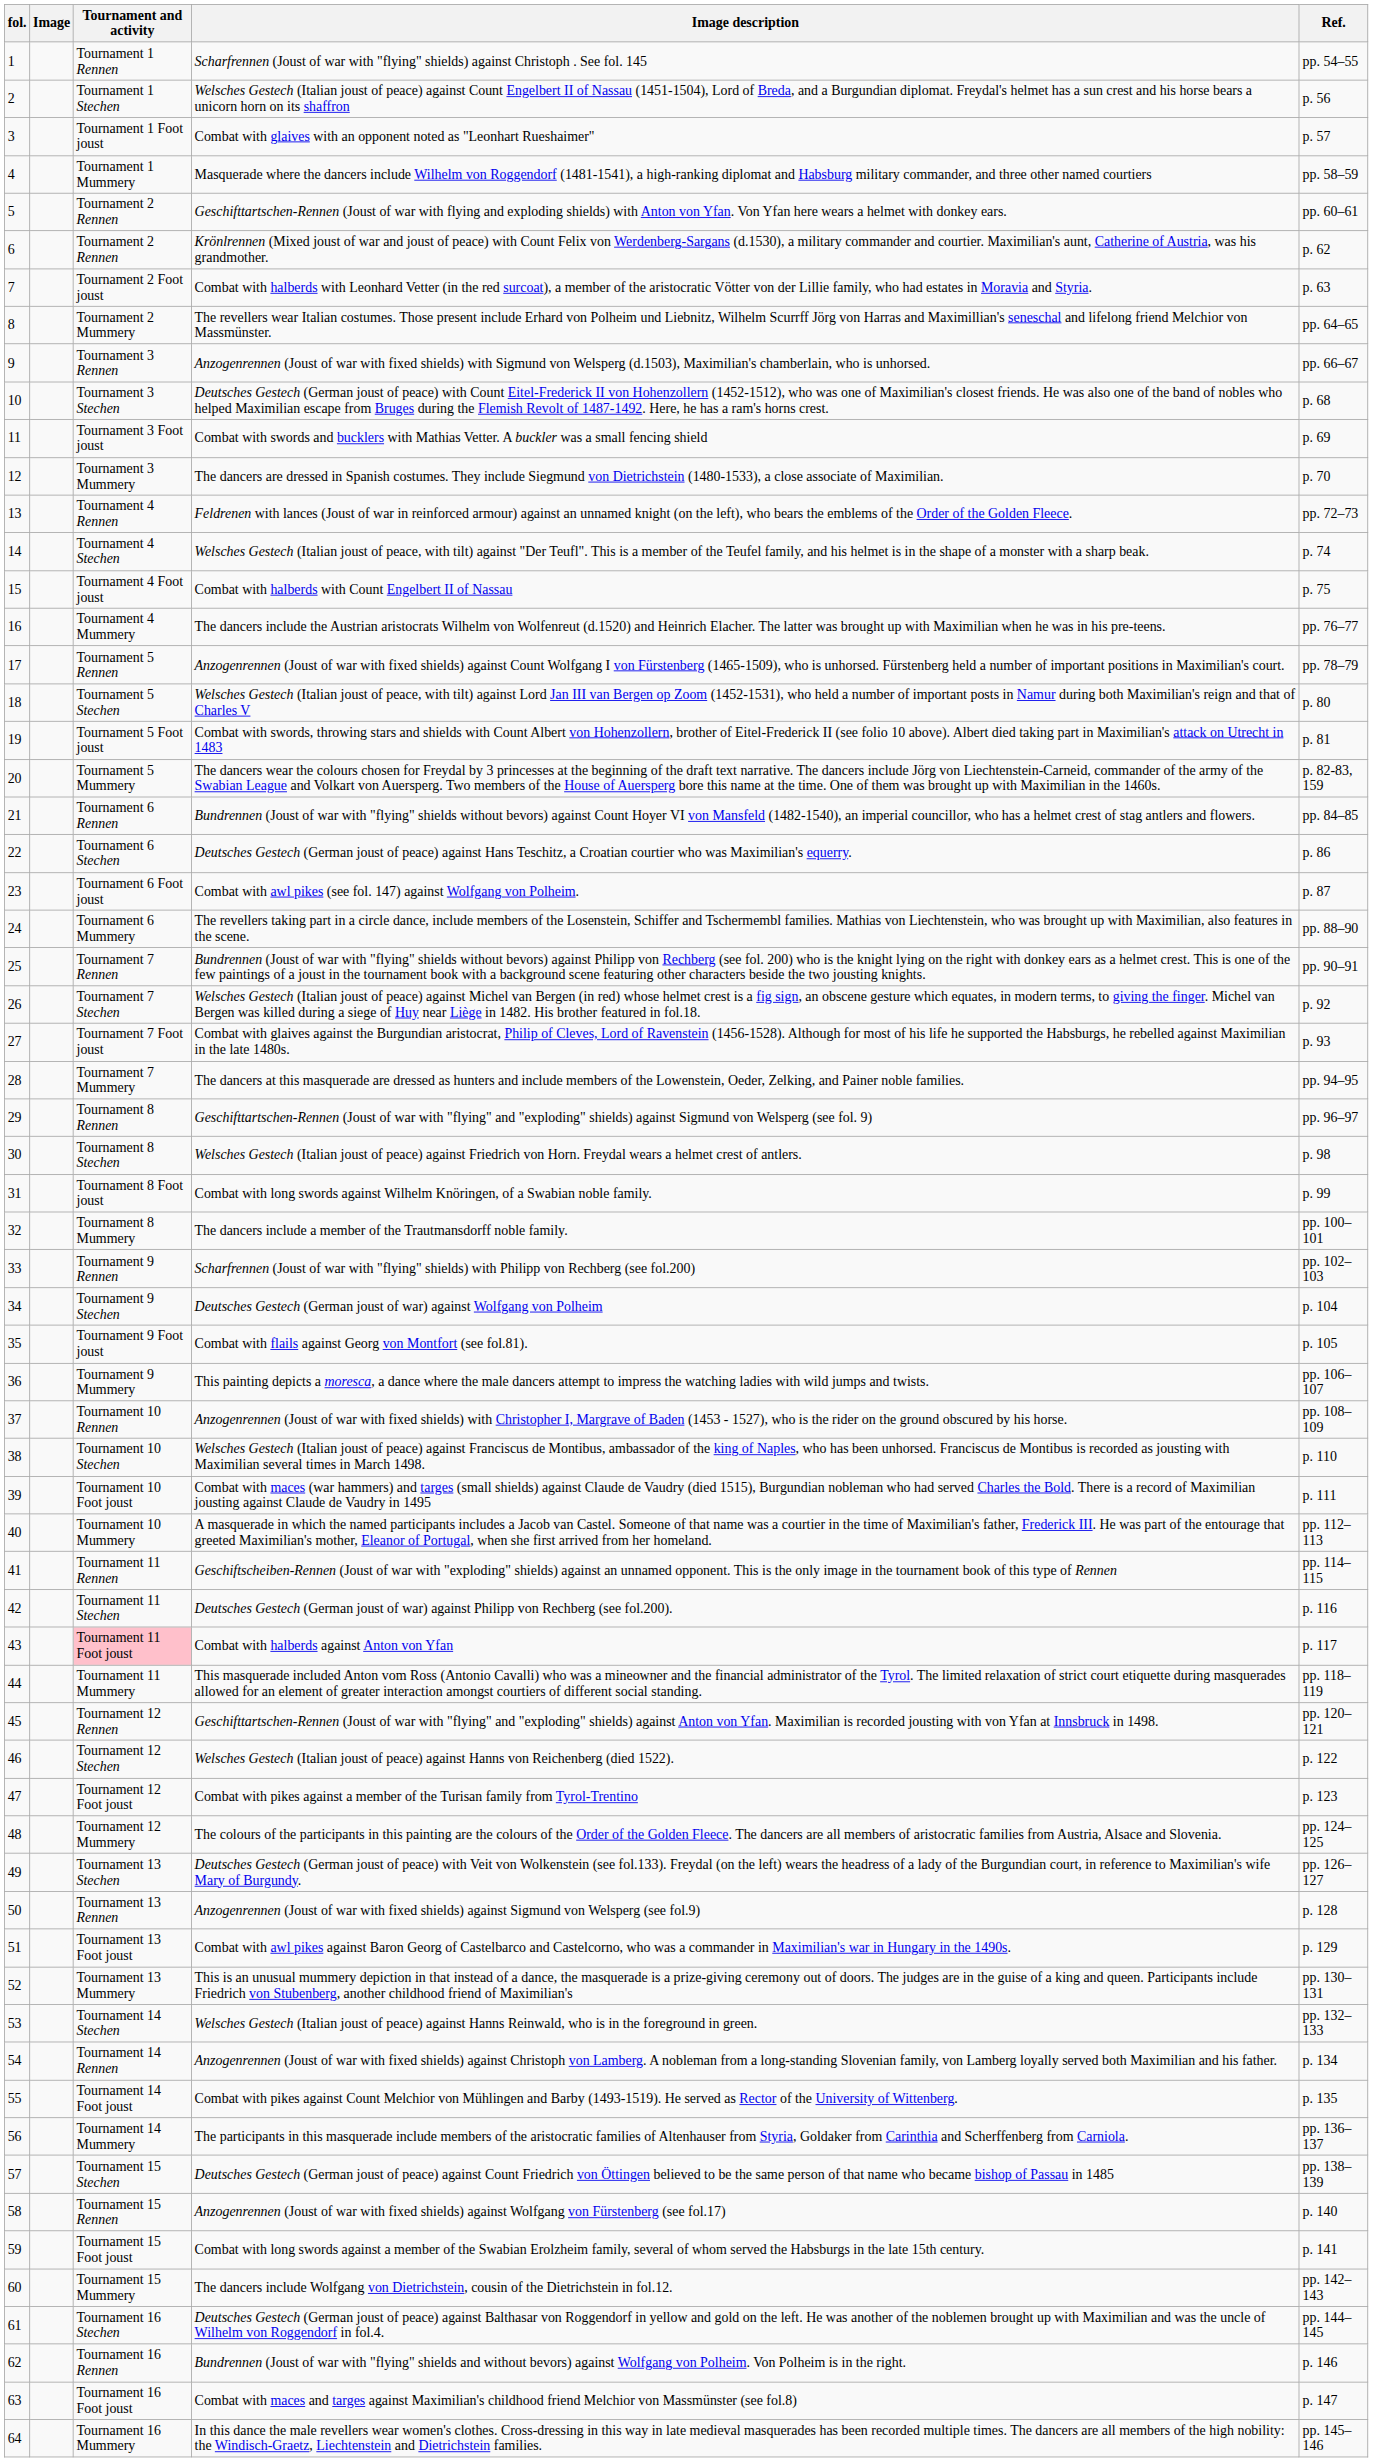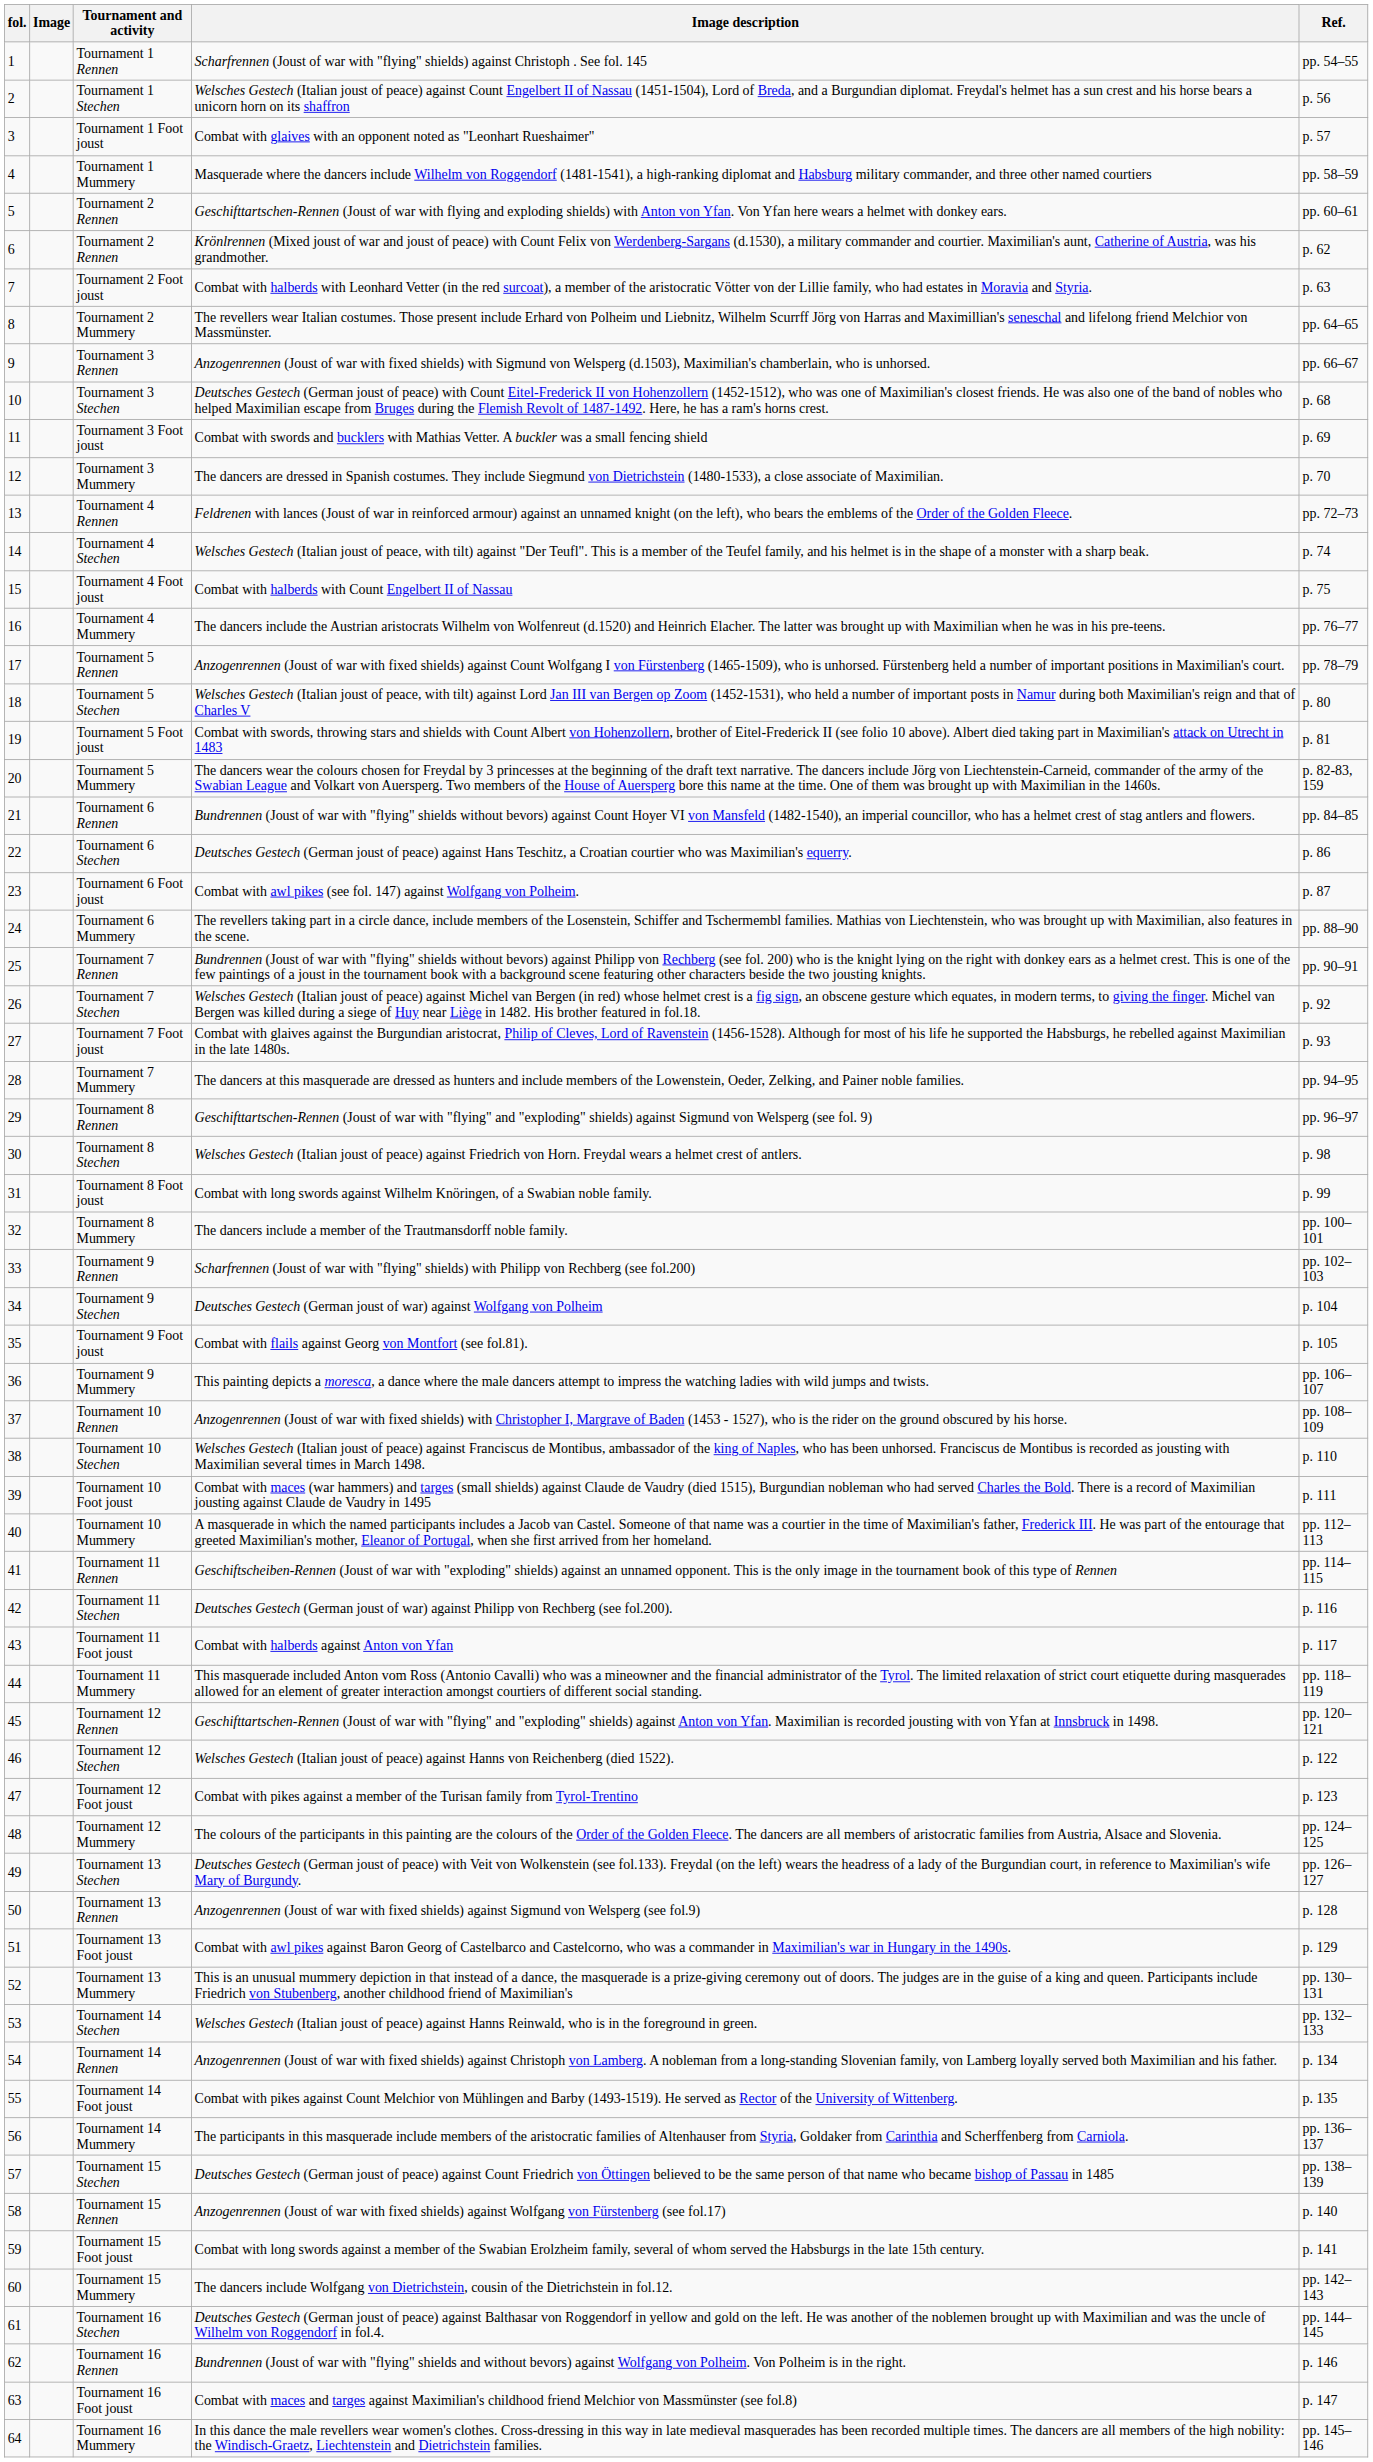Combat with halberds against Anton von Yfan | Tournament and activity: pink background -> no background
